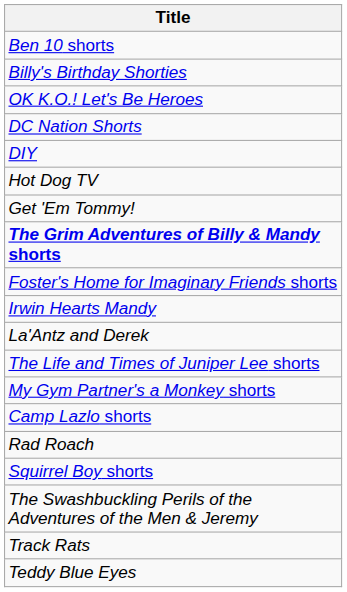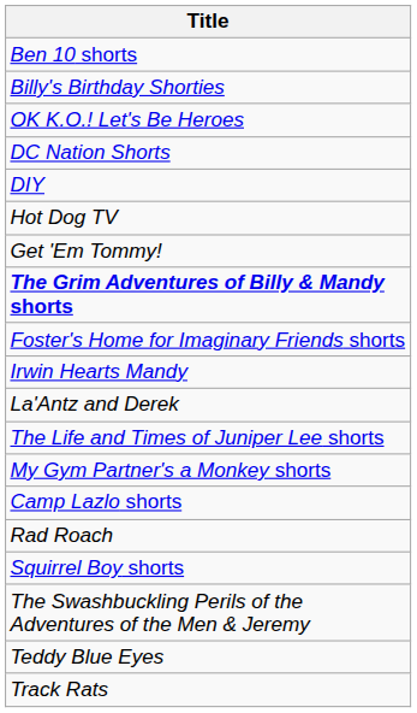row 19 | column 1: Track Rats -> Teddy Blue Eyes
row 20 | column 1: Teddy Blue Eyes -> Track Rats
